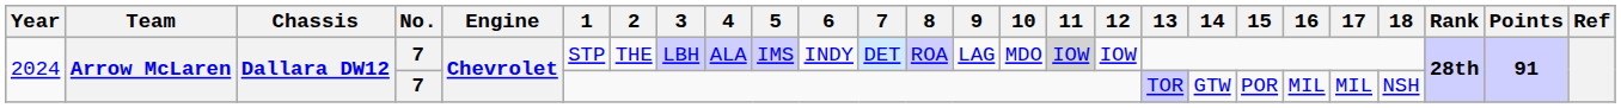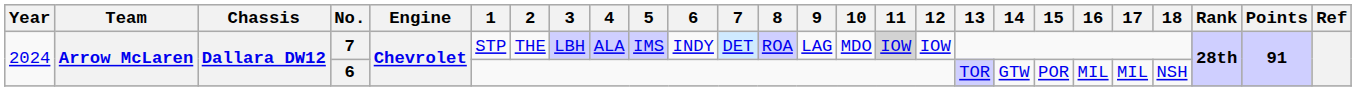row 3 | No.: 7 -> 6
